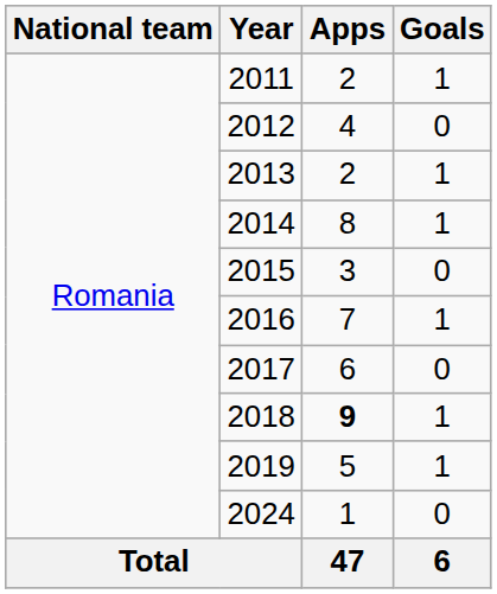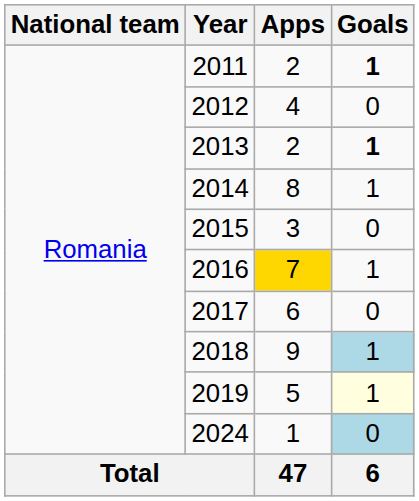2011 | Goals: normal -> bold
2013 | Goals: normal -> bold
2016 | Apps: no background -> gold background
2018 | Apps: bold -> normal
2018 | Goals: no background -> lightblue background
2019 | Goals: no background -> lightyellow background
2024 | Goals: no background -> lightblue background
